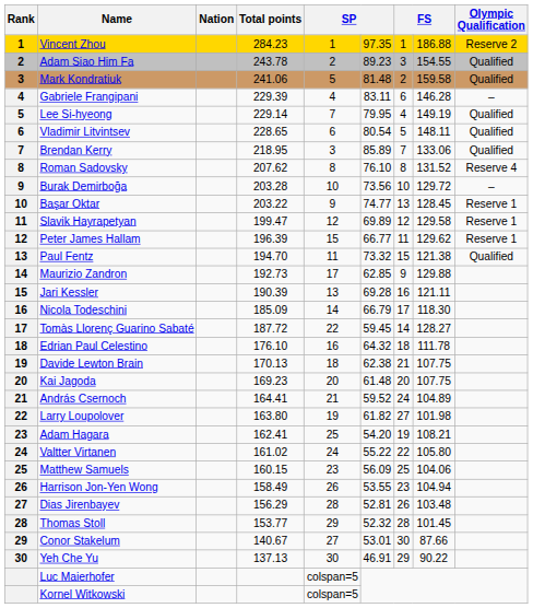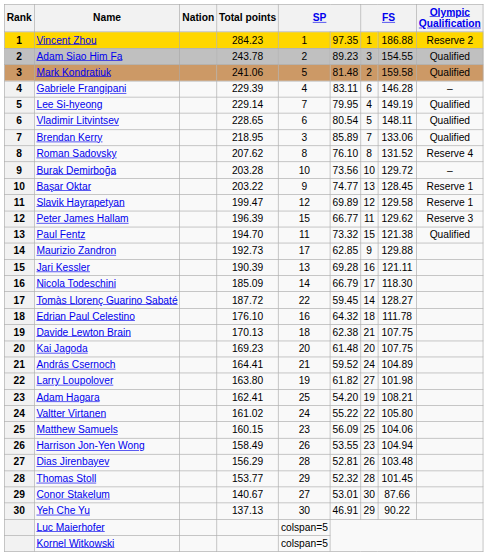Peter James Hallam | Olympic Qualification: Reserve 1 -> Reserve 3
